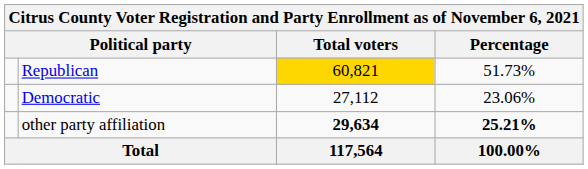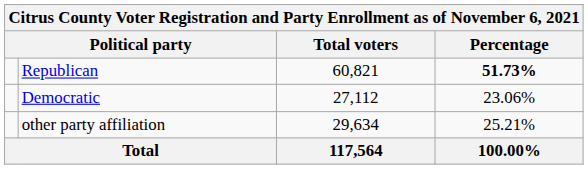Republican | Total voters: gold background -> no background
Republican | Percentage: normal -> bold
other party affiliation | Total voters: bold -> normal
other party affiliation | Percentage: bold -> normal
